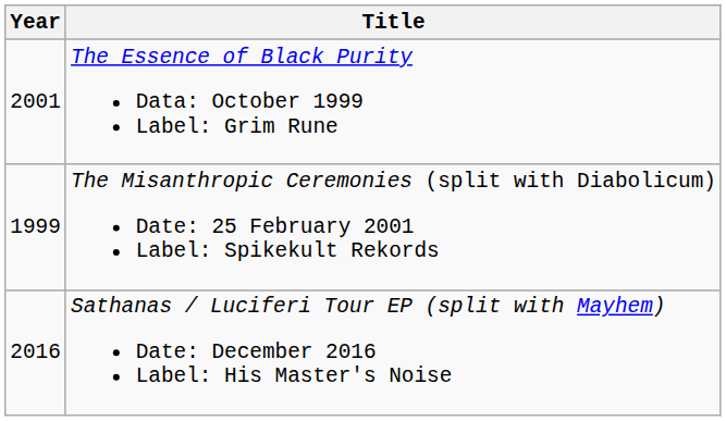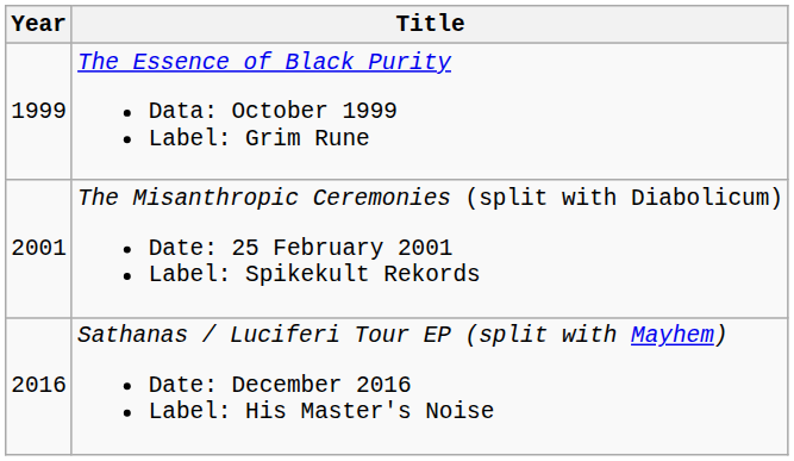row 2 | Year: 2001 -> 1999
row 3 | Year: 1999 -> 2001
